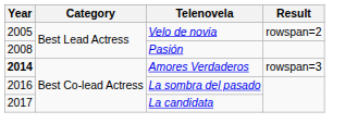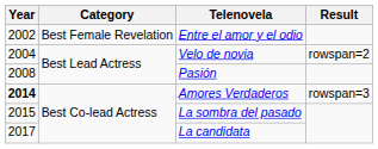+ row: 2002 | Best Female Revelation | Entre el amor y el odio
Velo de novia | Year: 2005 -> 2004
La sombra del pasado | Year: 2016 -> 2015
